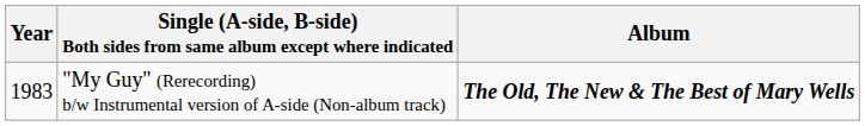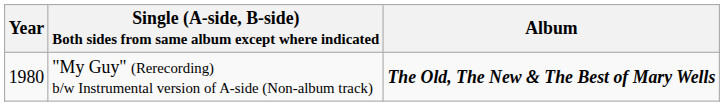row 2 | Year: 1983 -> 1980
